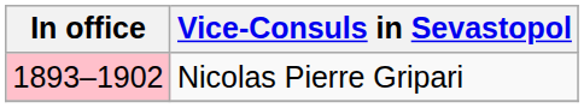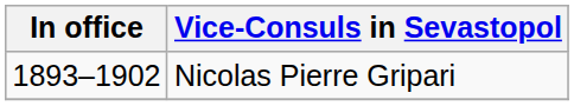Nicolas Pierre Gripari | In office: pink background -> no background
